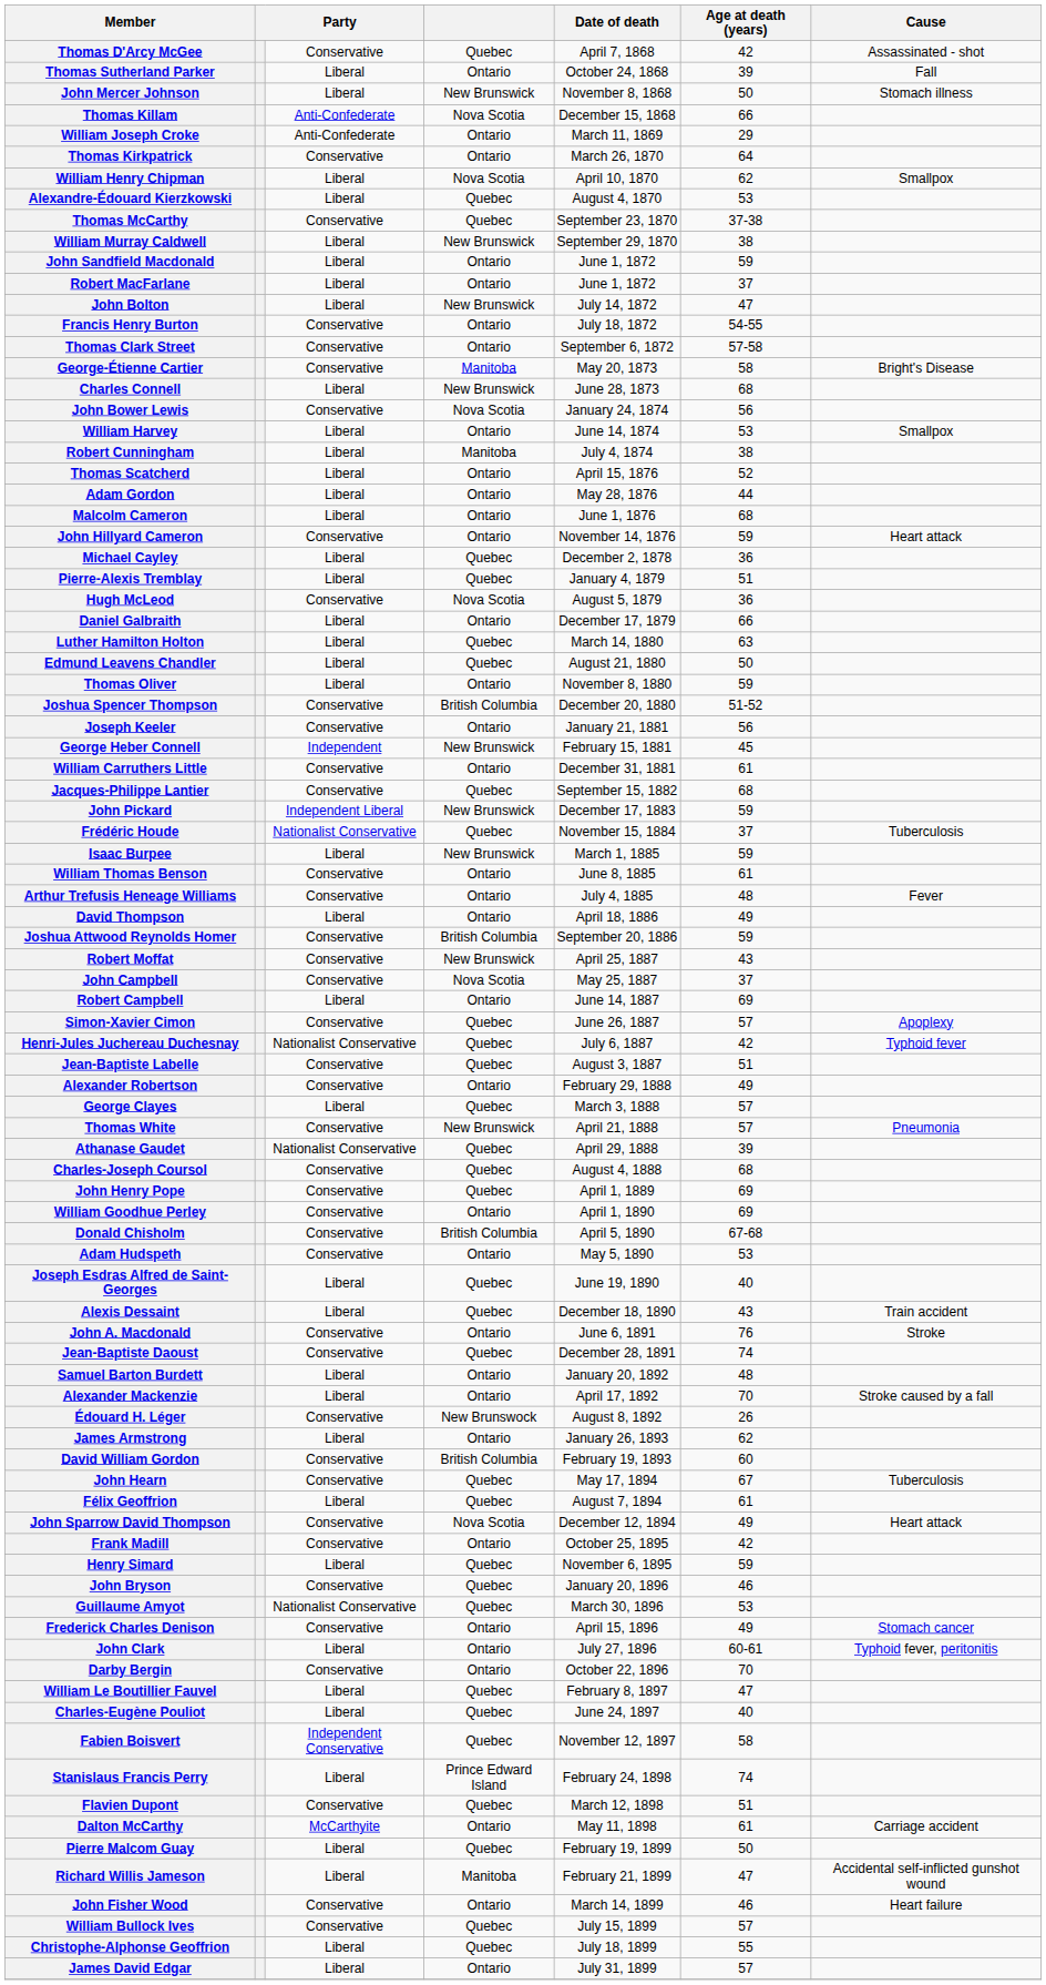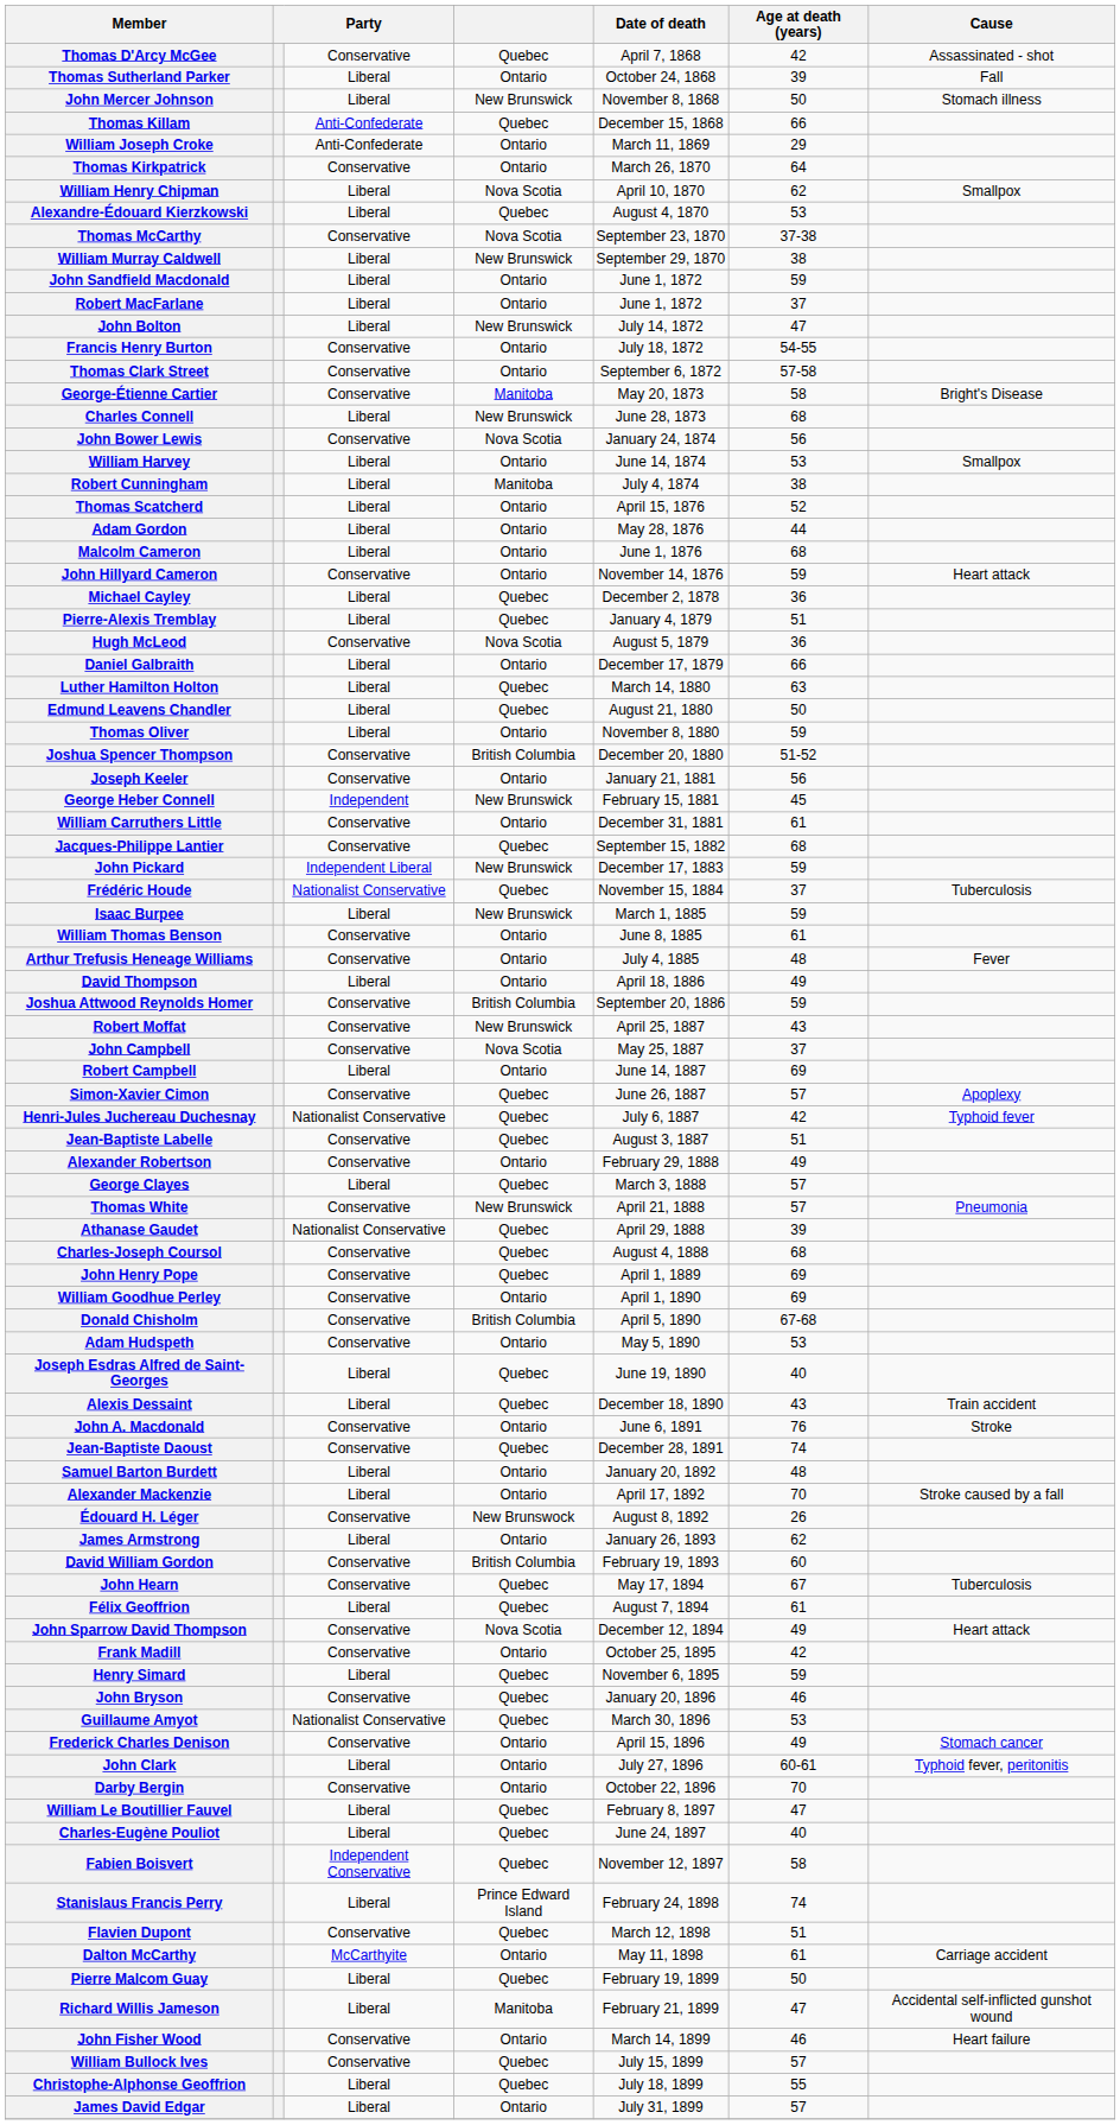Thomas Killam | column 4: Nova Scotia -> Quebec
Thomas McCarthy | column 4: Quebec -> Nova Scotia
